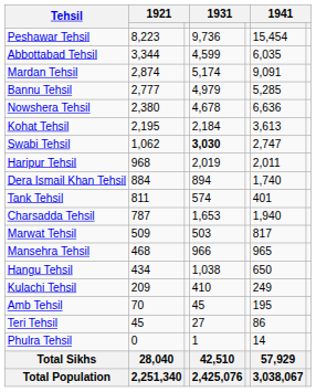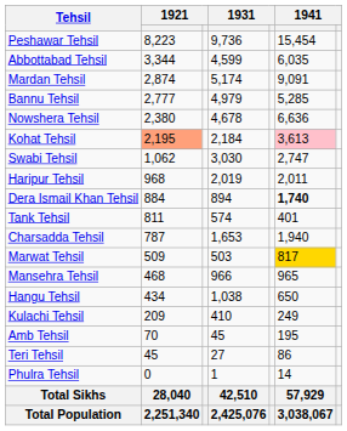Kohat Tehsil | column 2: no background -> lightsalmon background
Kohat Tehsil | column 6: no background -> pink background
Swabi Tehsil | column 4: bold -> normal
Dera Ismail Khan Tehsil | column 6: normal -> bold
Marwat Tehsil | column 6: no background -> gold background
